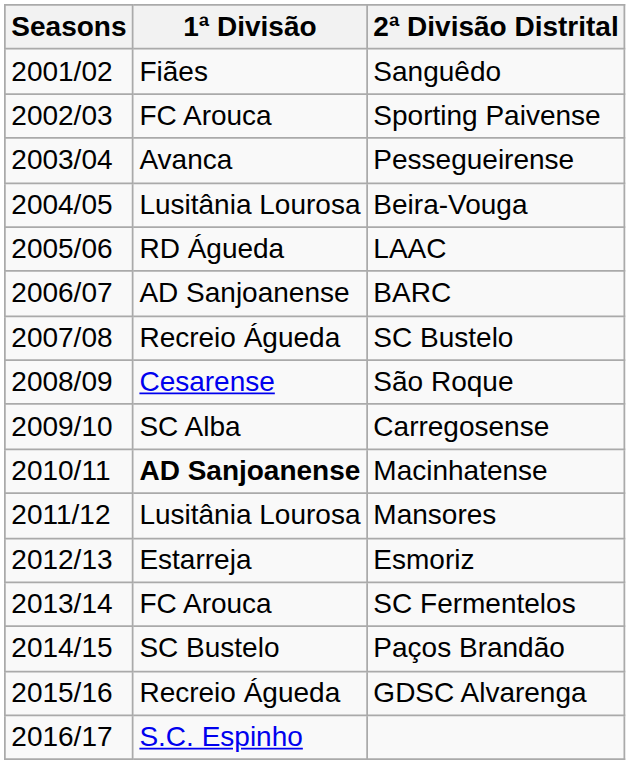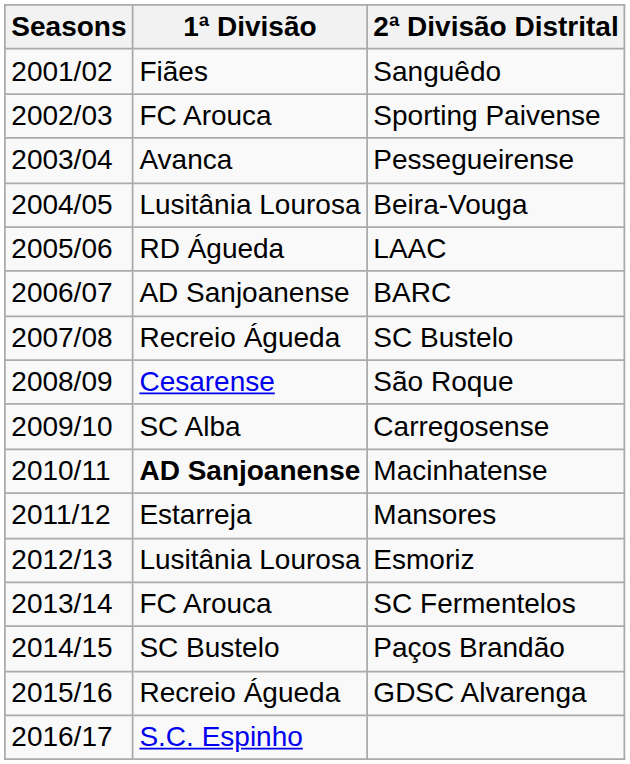Mansores | 1ª Divisão: Lusitânia Lourosa -> Estarreja
Esmoriz | 1ª Divisão: Estarreja -> Lusitânia Lourosa
